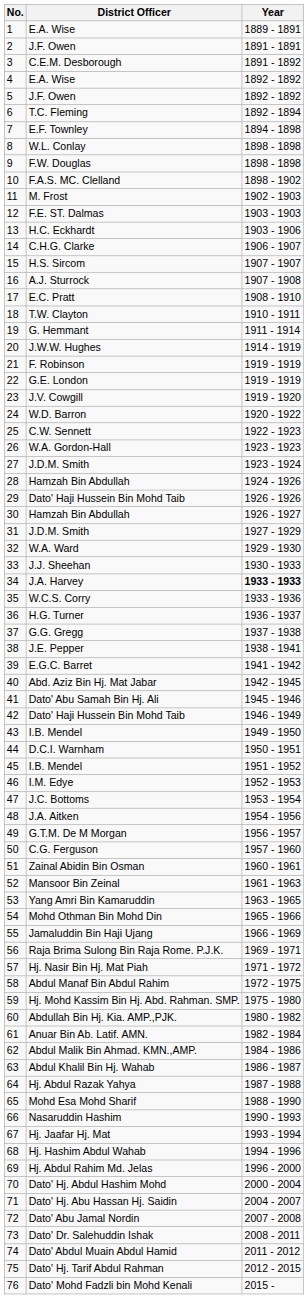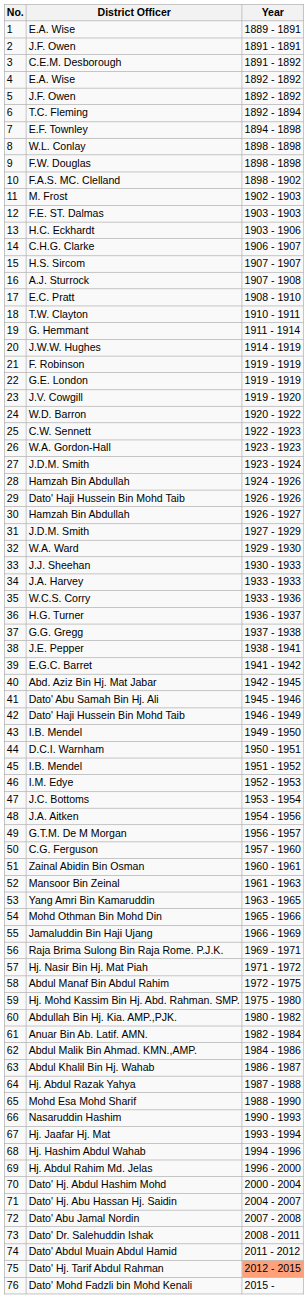J.A. Harvey | Year: bold -> normal
Dato' Hj. Tarif Abdul Rahman | Year: no background -> lightsalmon background
